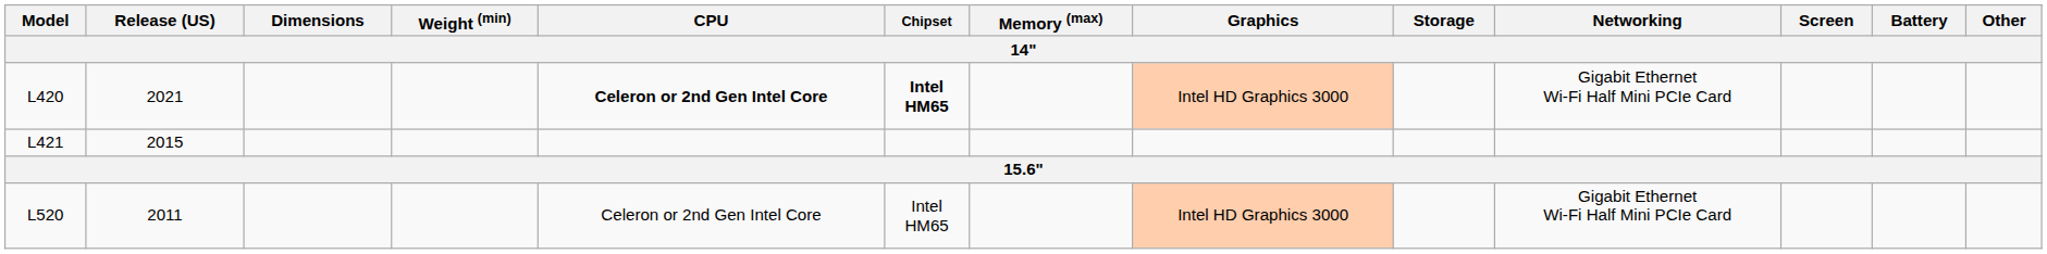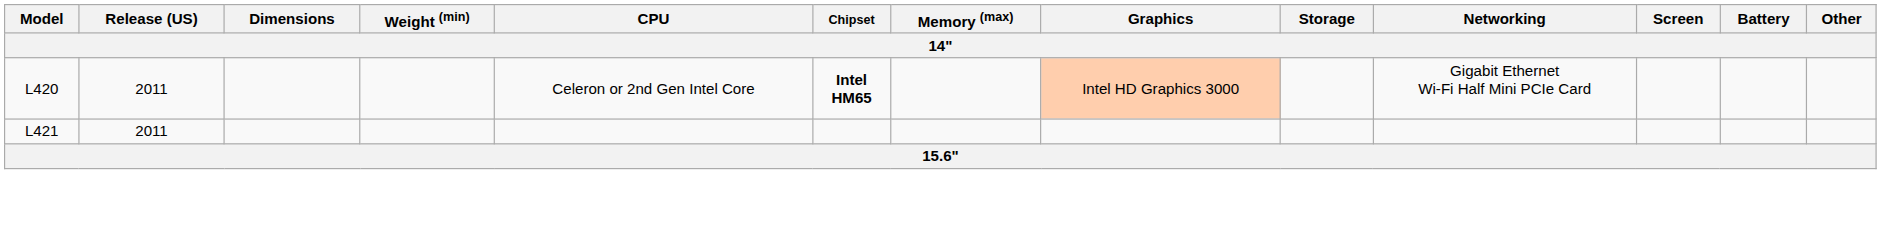L420 | Release (US): 2021 -> 2011
L420 | CPU: bold -> normal
L421 | Release (US): 2015 -> 2011
- row: L520 | 2011 | Celeron or 2nd Gen Intel Core | Intel HM65 | Intel HD Graphics 3000 | Gigabit Ethernet Wi-Fi Half Mini PCIe Card
